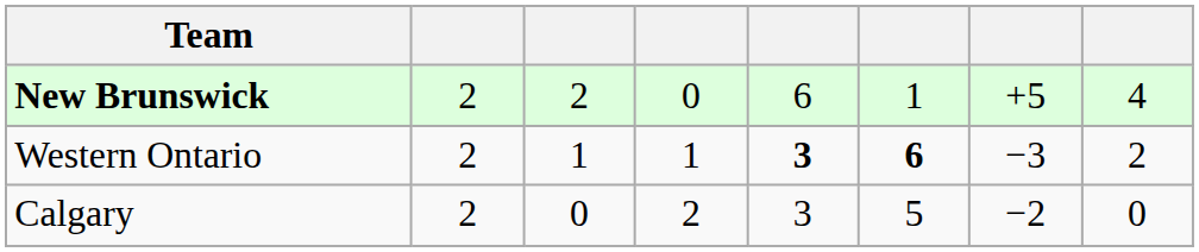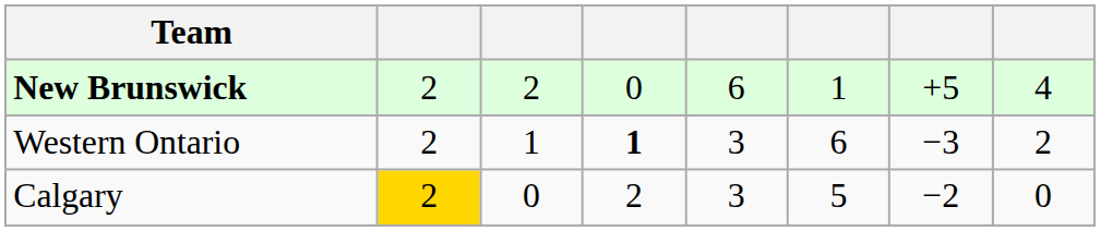Western Ontario | column 4: normal -> bold
Western Ontario | column 5: bold -> normal
Western Ontario | column 6: bold -> normal
Calgary | column 2: no background -> gold background
